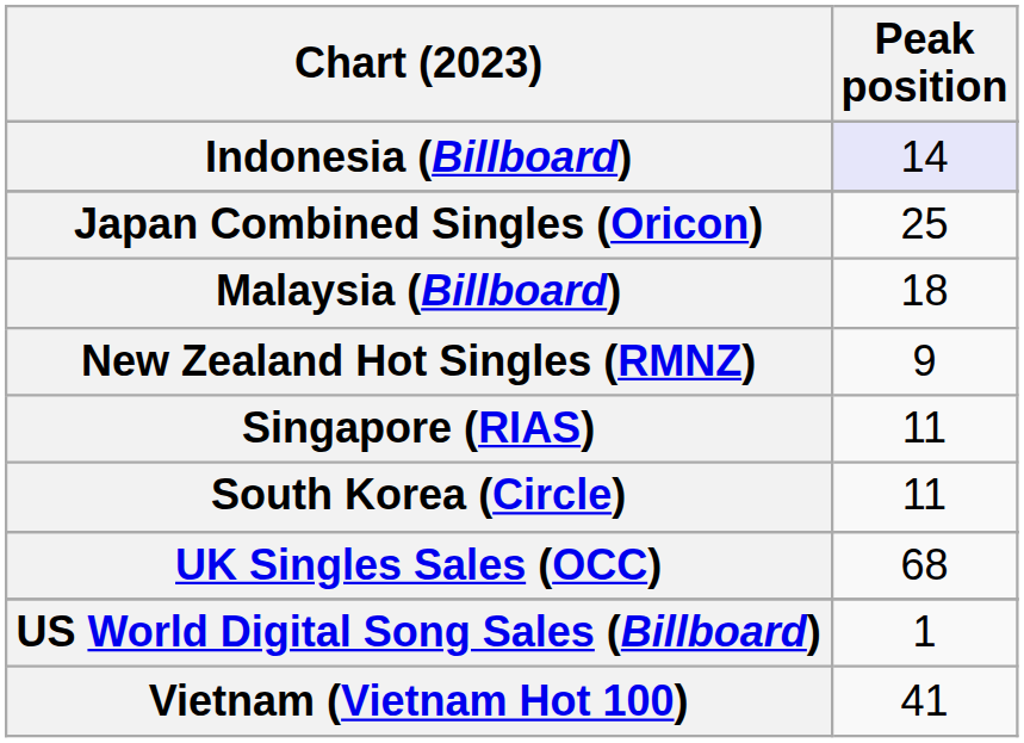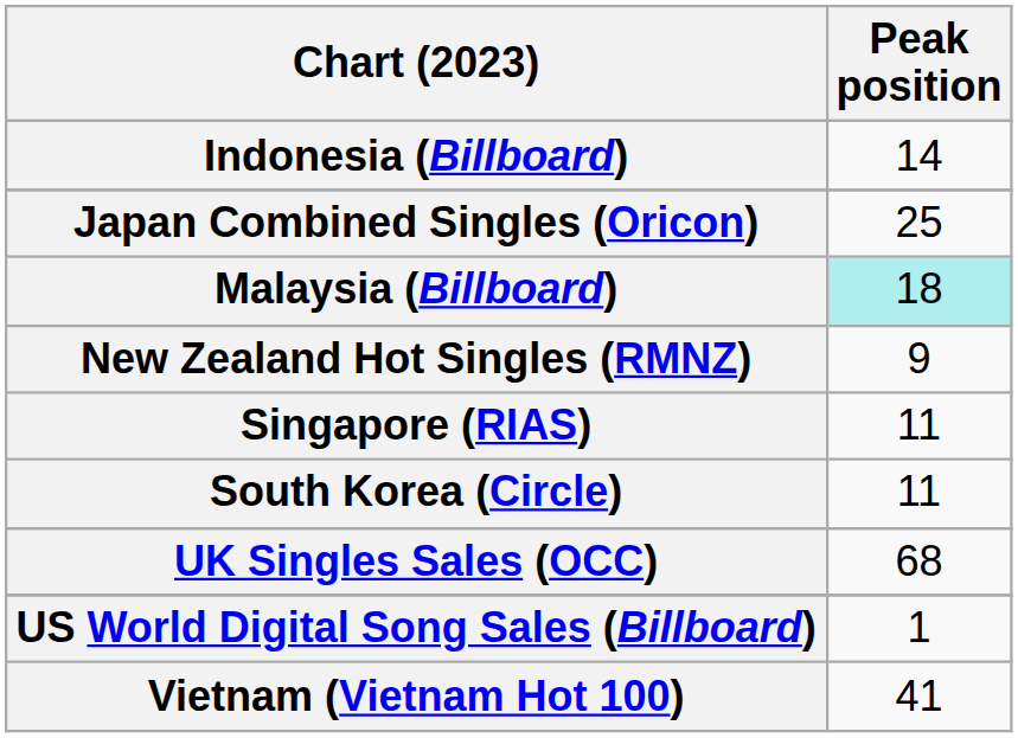Indonesia (Billboard) | Peak position: lavender background -> no background
Malaysia (Billboard) | Peak position: no background -> paleturquoise background
